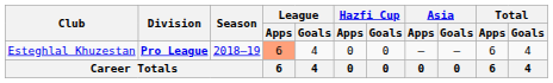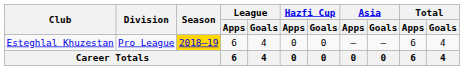Esteghlal Khuzestan | Division: bold -> normal
Esteghlal Khuzestan | Season: no background -> gold background
Esteghlal Khuzestan | League / Apps: lightsalmon background -> no background
